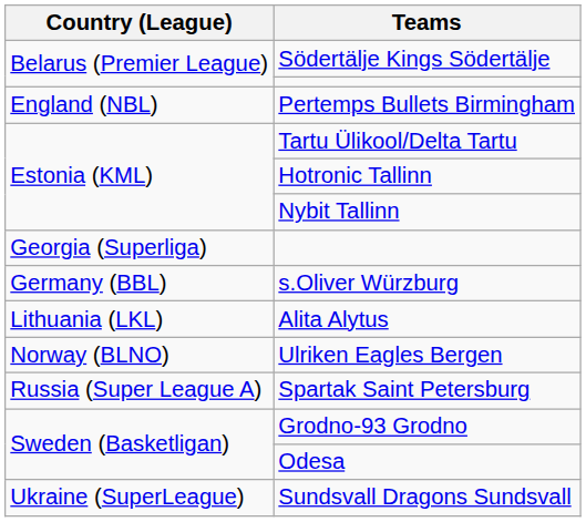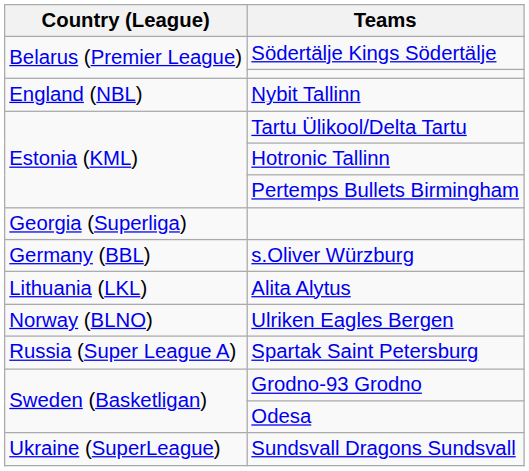row 4 | Teams: Pertemps Bullets Birmingham -> Nybit Tallinn
row 7 | Teams: Nybit Tallinn -> Pertemps Bullets Birmingham
